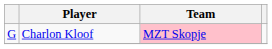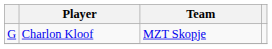Charlon Kloof | Team: pink background -> no background
